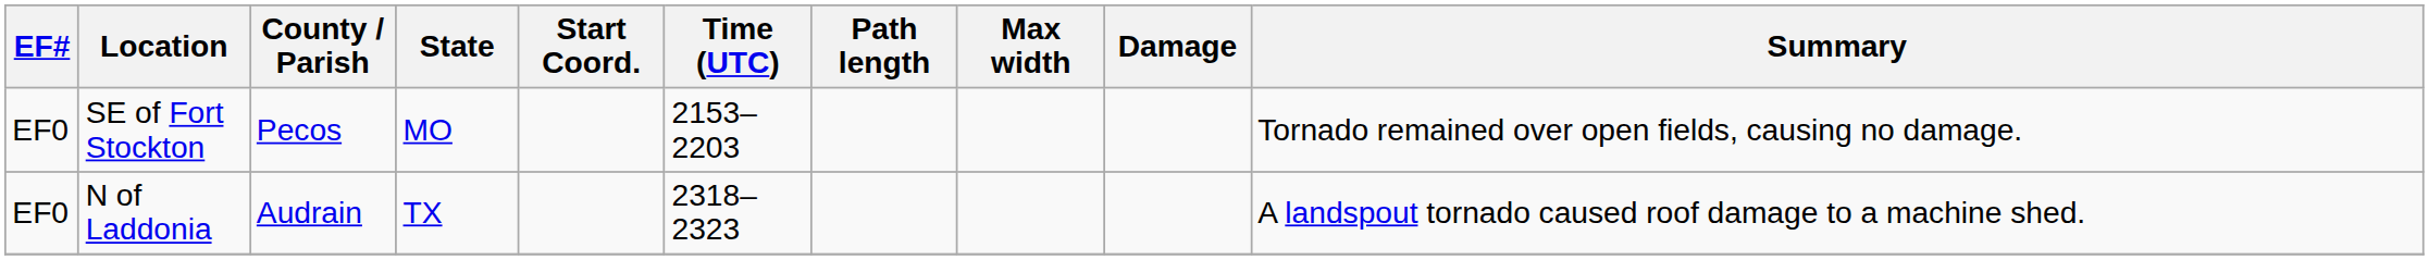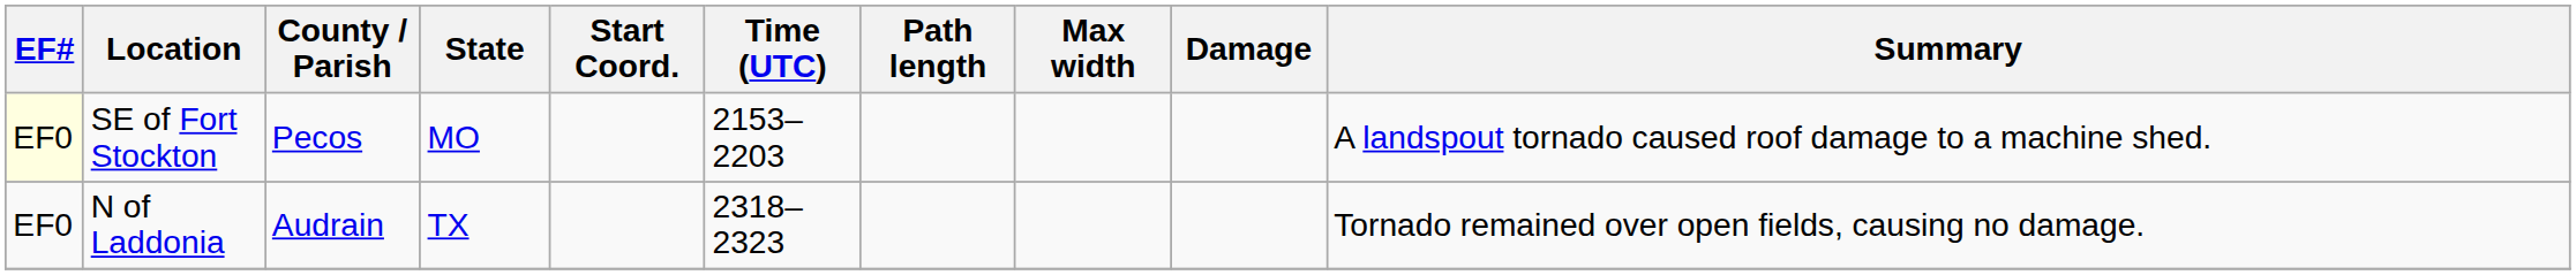SE of Fort Stockton | EF#: no background -> lightyellow background
SE of Fort Stockton | Summary: Tornado remained over open fields, causing no damage. -> A landspout tornado caused roof damage to a machine shed.
N of Laddonia | Summary: A landspout tornado caused roof damage to a machine shed. -> Tornado remained over open fields, causing no damage.
